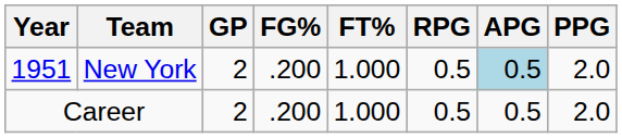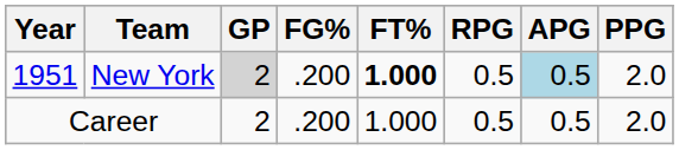1951 | GP: no background -> lightgrey background
1951 | FT%: normal -> bold
